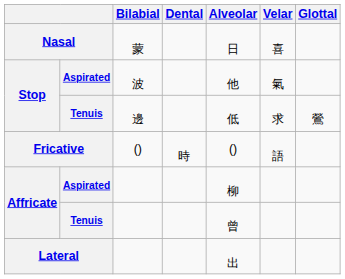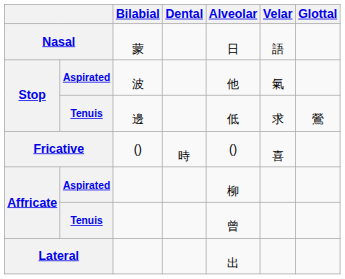Nasal | Velar: 喜 -> 語
Fricative | Velar: 語 -> 喜
